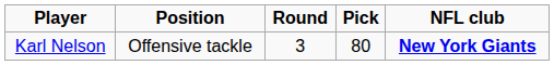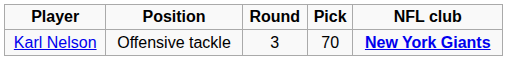Karl Nelson | Pick: 80 -> 70
